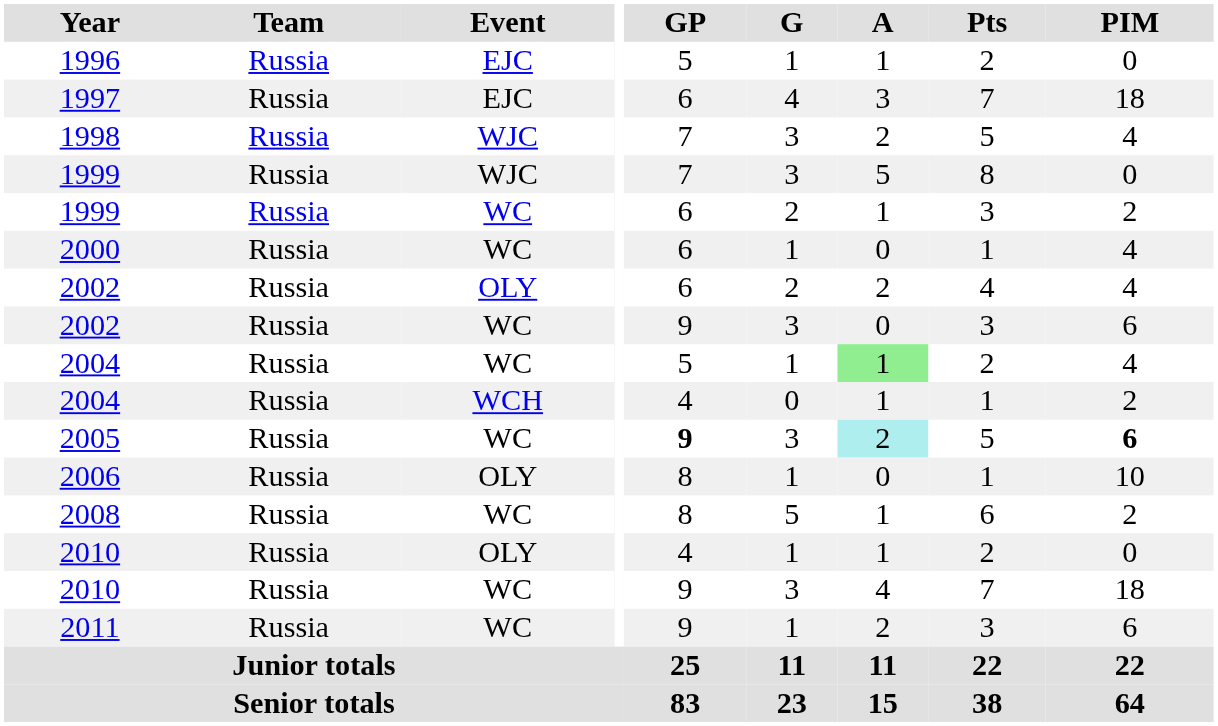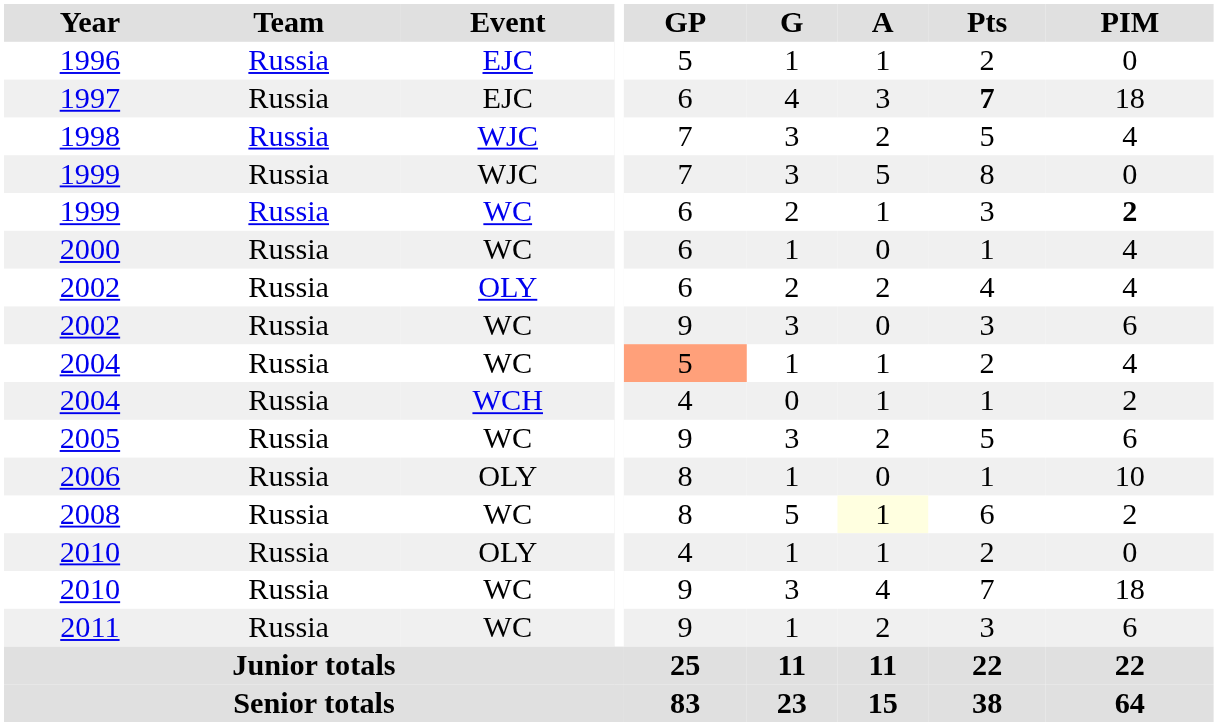1997 | Pts: normal -> bold
1999 / WC | PIM: normal -> bold
2004 / WC | GP: no background -> lightsalmon background
2004 / WC | A: lightgreen background -> no background
2005 | GP: bold -> normal
2005 | A: paleturquoise background -> no background
2005 | PIM: bold -> normal
2008 | A: no background -> lightyellow background
